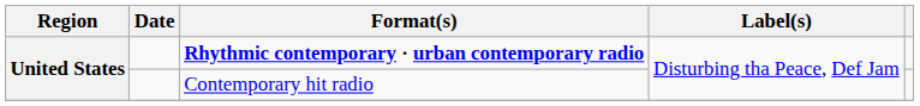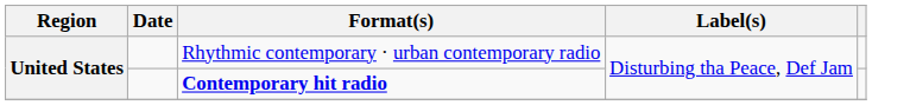Rhythmic contemporary · urban contemporary radio | Format(s): bold -> normal
Contemporary hit radio | Format(s): normal -> bold
